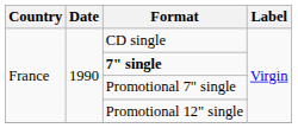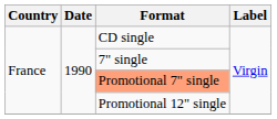7" single | Format: bold -> normal
Promotional 7" single | Format: no background -> lightsalmon background
